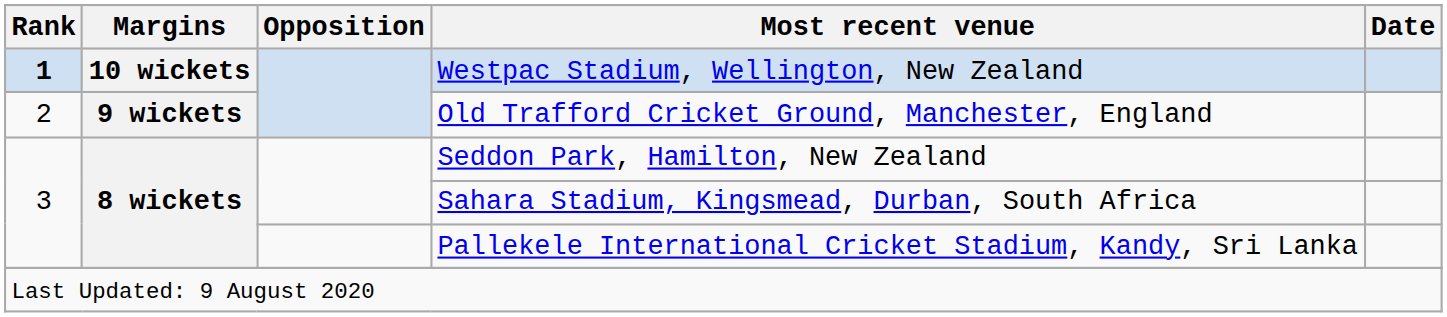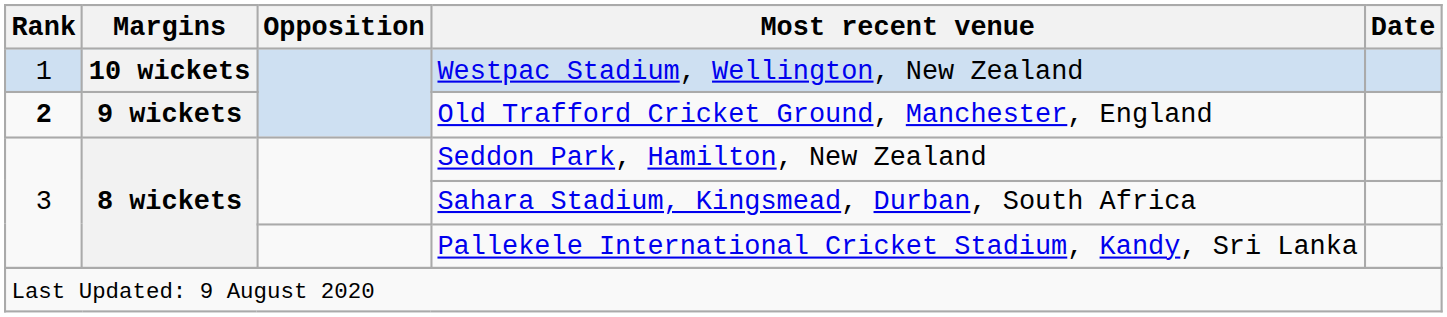Westpac Stadium, Wellington, New Zealand | Rank: bold -> normal
Old Trafford Cricket Ground, Manchester, England | Rank: normal -> bold
